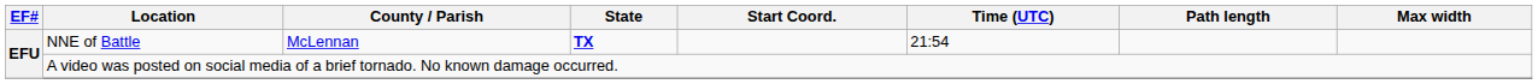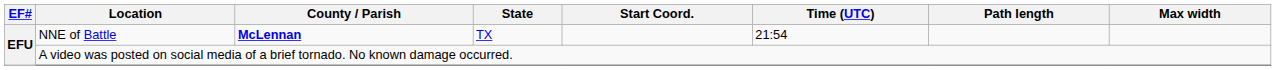NNE of Battle | County / Parish: normal -> bold
NNE of Battle | State: bold -> normal
